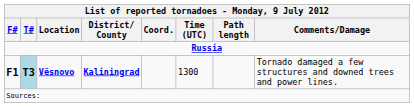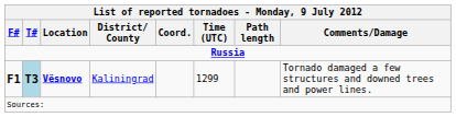F1 | District/ County: bold -> normal
F1 | Time (UTC): 1300 -> 1299
